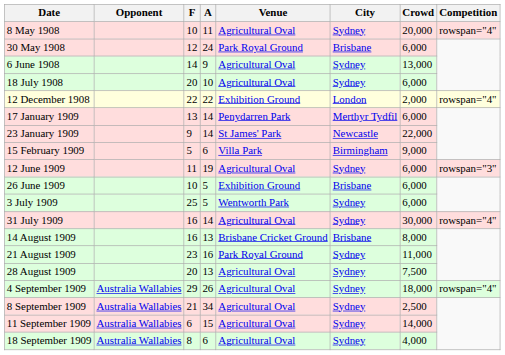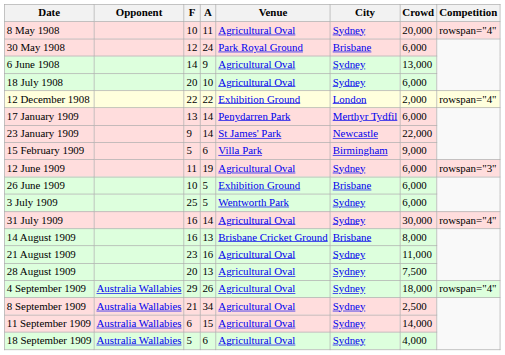21 August 1909 | Venue: Park Royal Ground -> Agricultural Oval
18 September 1909 | F: 8 -> 5
